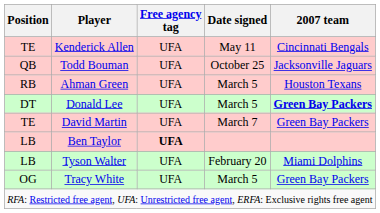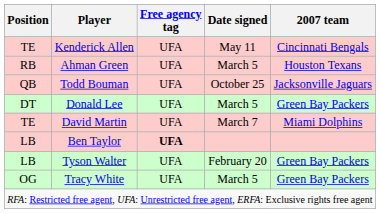rows swapped: Todd Bouman <-> Ahman Green
Donald Lee | 2007 team: bold -> normal
David Martin | 2007 team: Green Bay Packers -> Miami Dolphins
Tyson Walter | 2007 team: Miami Dolphins -> Green Bay Packers
